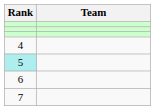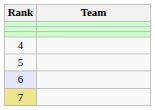row 6 | Rank: paleturquoise background -> no background
row 7 | Rank: no background -> lavender background
row 8 | Rank: no background -> khaki background
